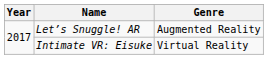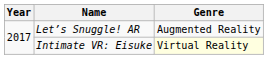Intimate VR: Eisuke | Genre: no background -> lightyellow background
